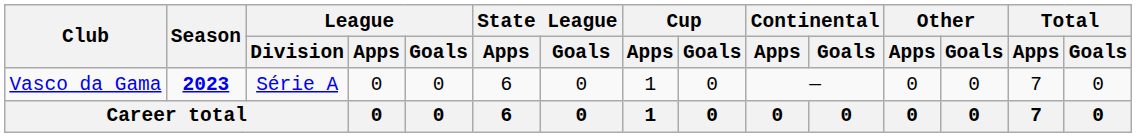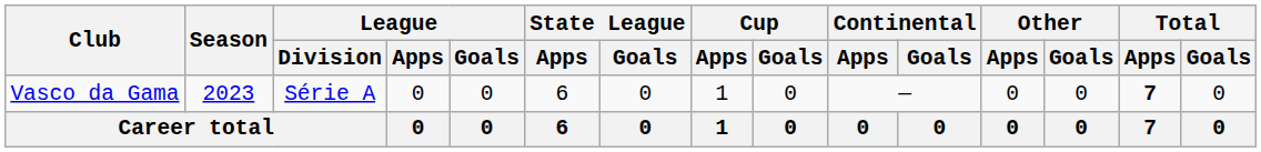Vasco da Gama | Season: bold -> normal
Vasco da Gama | Total / Apps: normal -> bold
